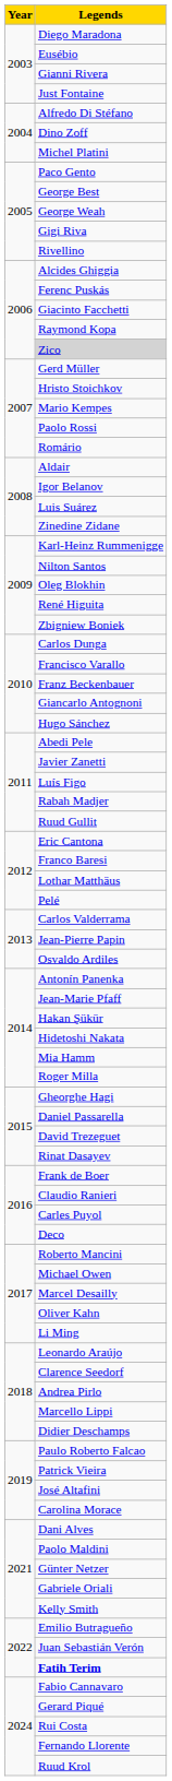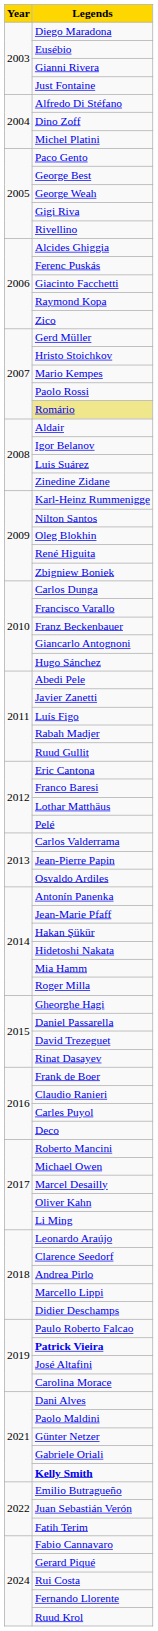Zico | Legends: lightgrey background -> no background
Romário | Legends: no background -> khaki background
Patrick Vieira | Legends: normal -> bold
Kelly Smith | Legends: normal -> bold
Fatih Terim | Legends: bold -> normal
